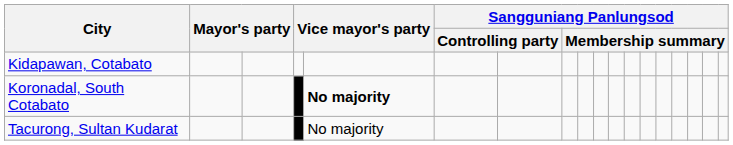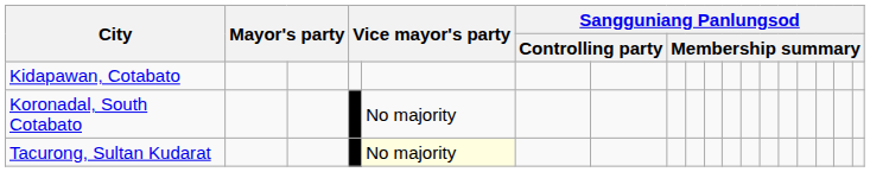Koronadal, South Cotabato | column 5: bold -> normal
Tacurong, Sultan Kudarat | column 5: no background -> lightyellow background
